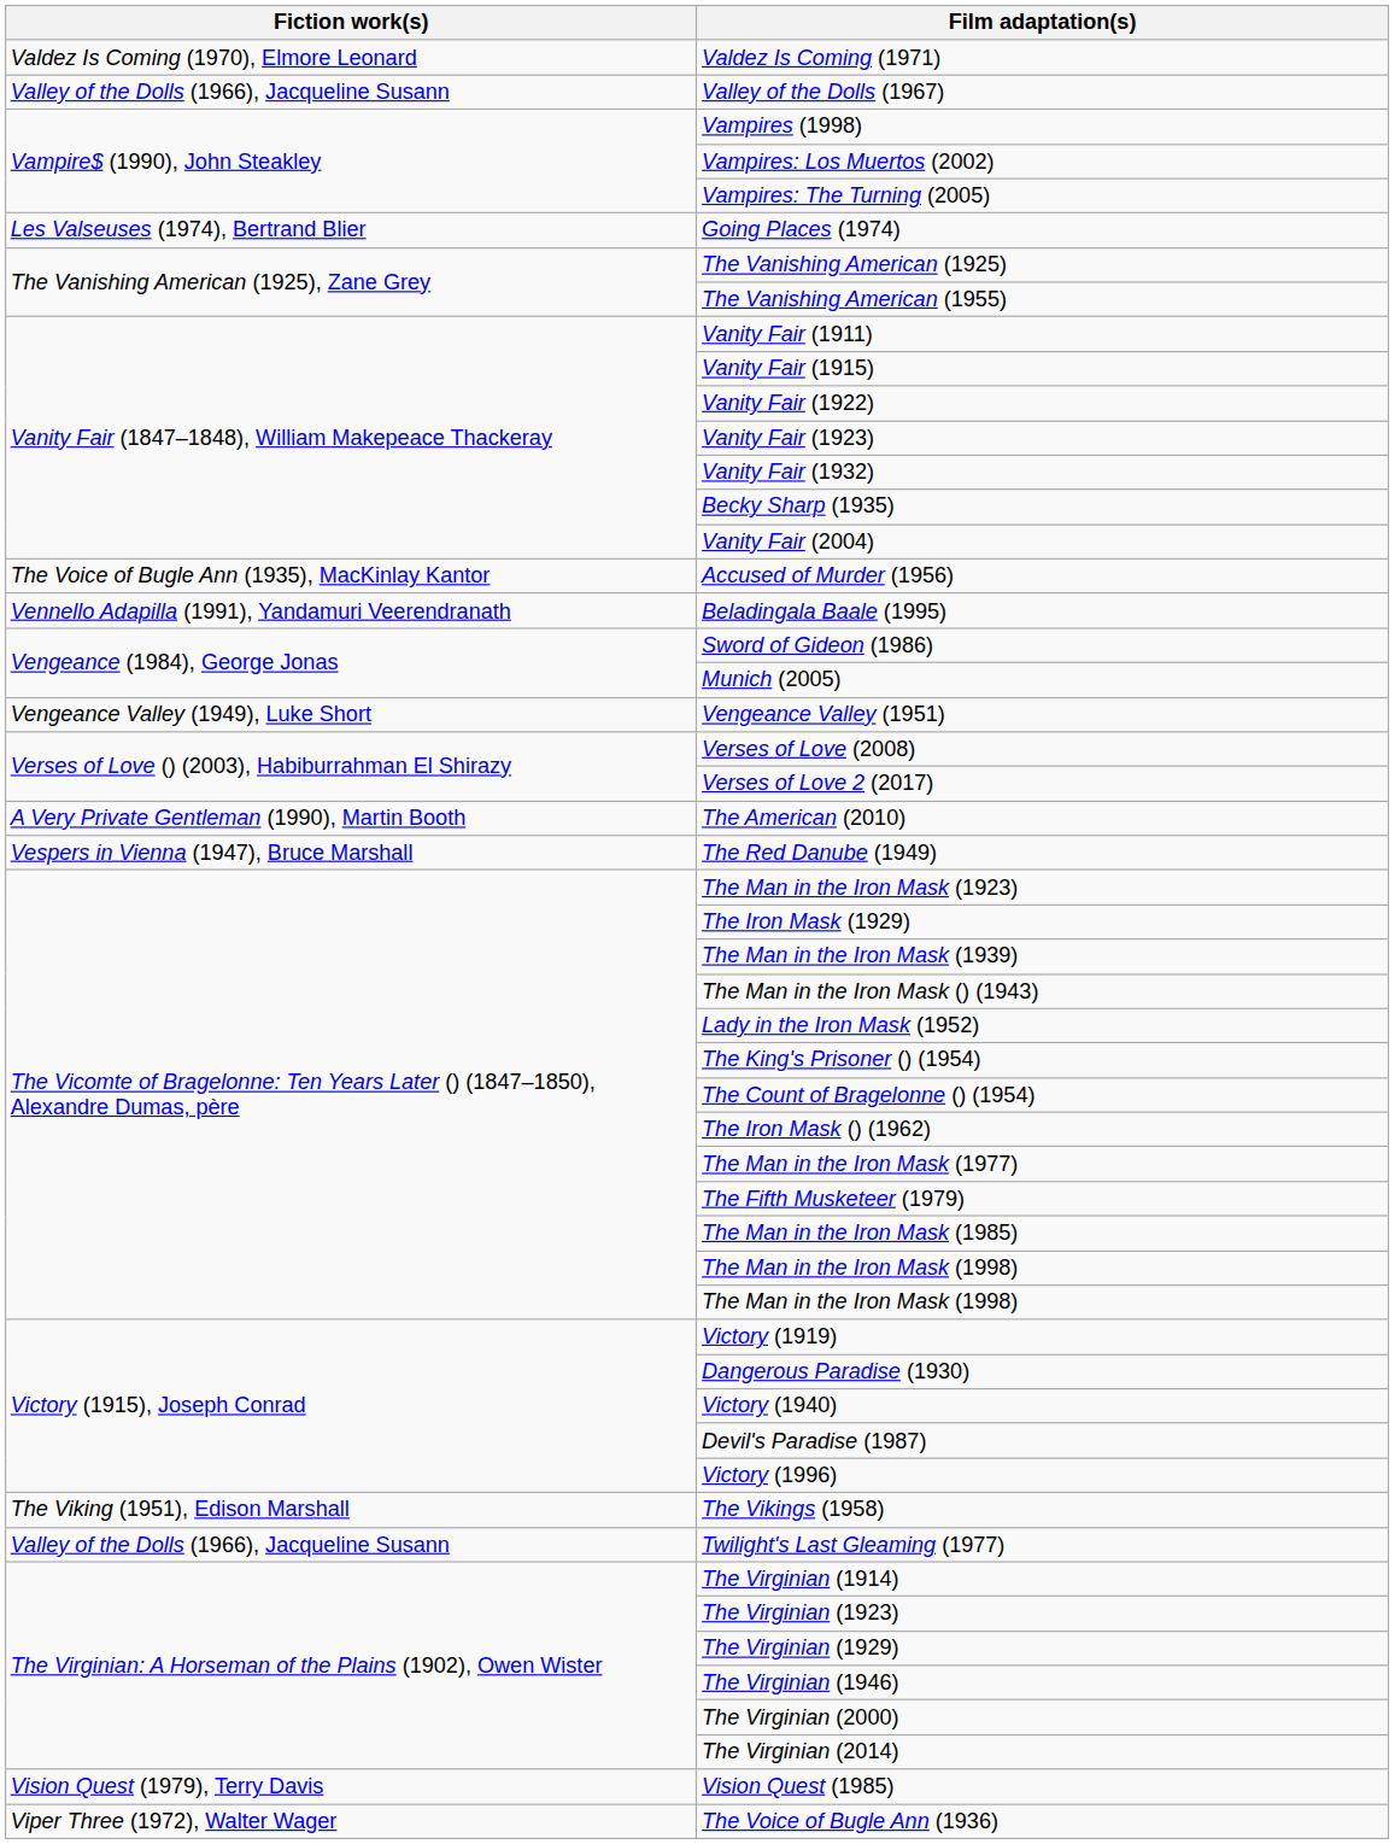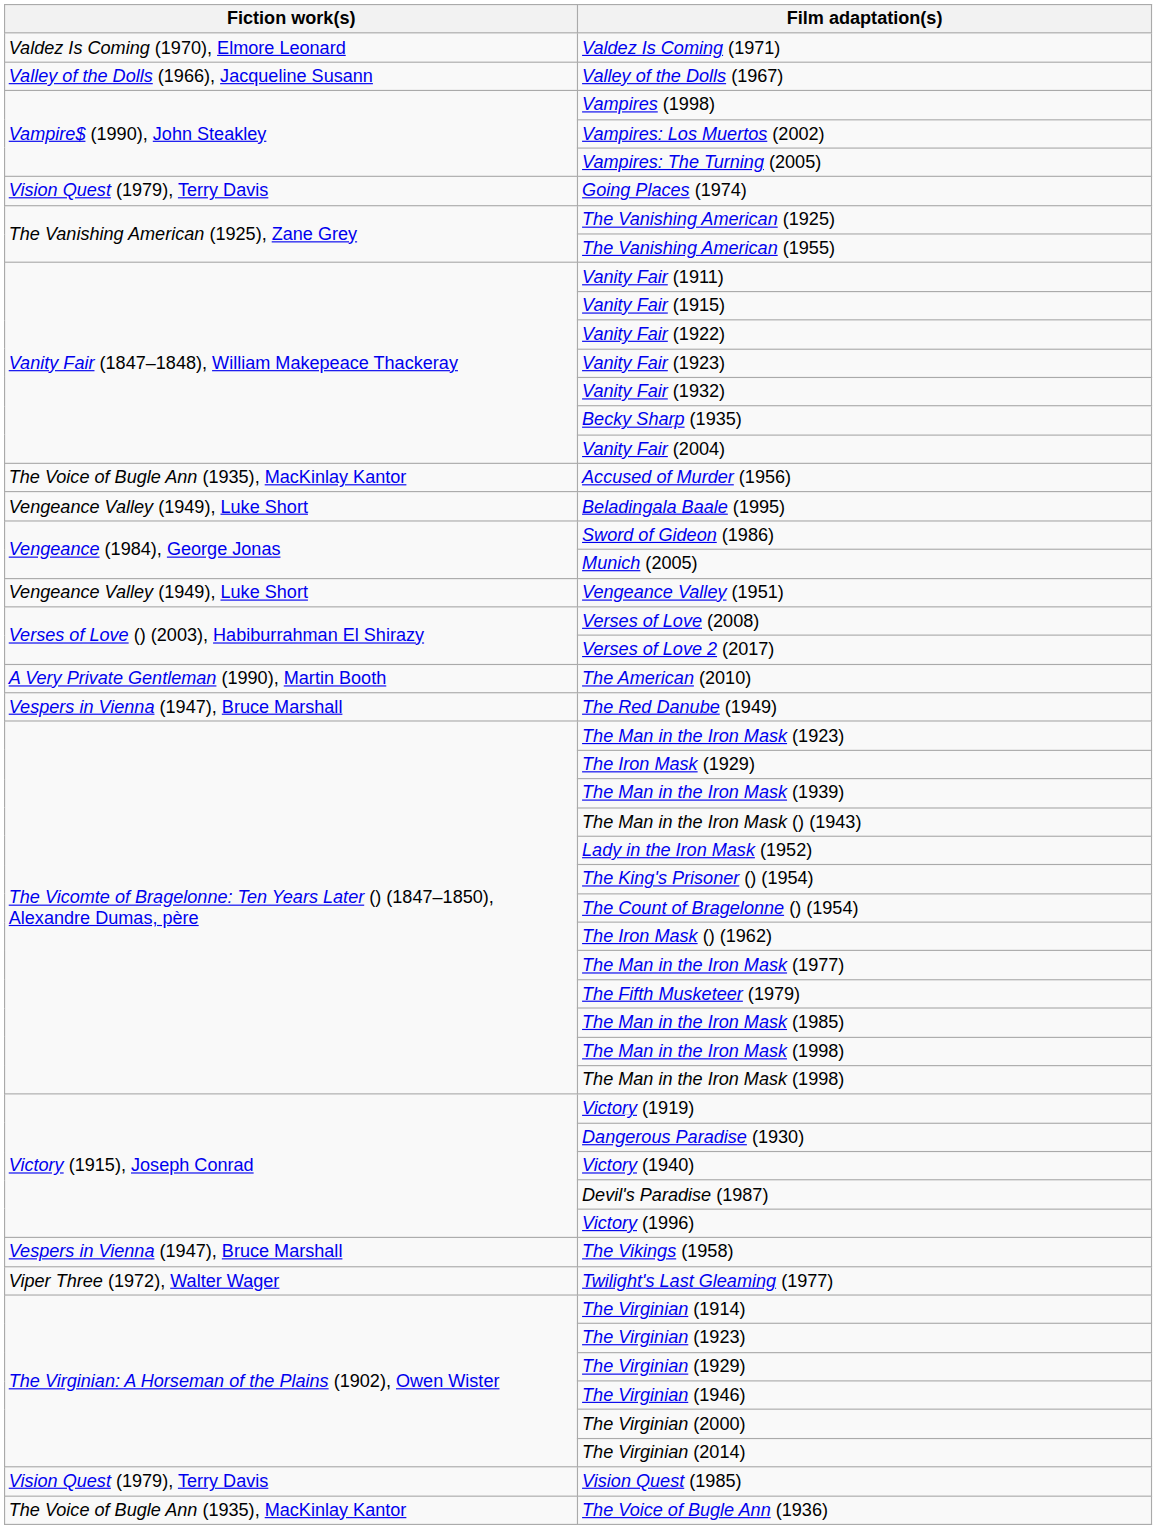row 7 | Fiction work(s): Les Valseuses (1974), Bertrand Blier -> Vision Quest (1979), Terry Davis
row 18 | Fiction work(s): Vennello Adapilla (1991), Yandamuri Veerendranath -> Vengeance Valley (1949), Luke Short
row 44 | Fiction work(s): The Viking (1951), Edison Marshall -> Vespers in Vienna (1947), Bruce Marshall
row 45 | Fiction work(s): Valley of the Dolls (1966), Jacqueline Susann -> Viper Three (1972), Walter Wager
row 53 | Fiction work(s): Viper Three (1972), Walter Wager -> The Voice of Bugle Ann (1935), MacKinlay Kantor
